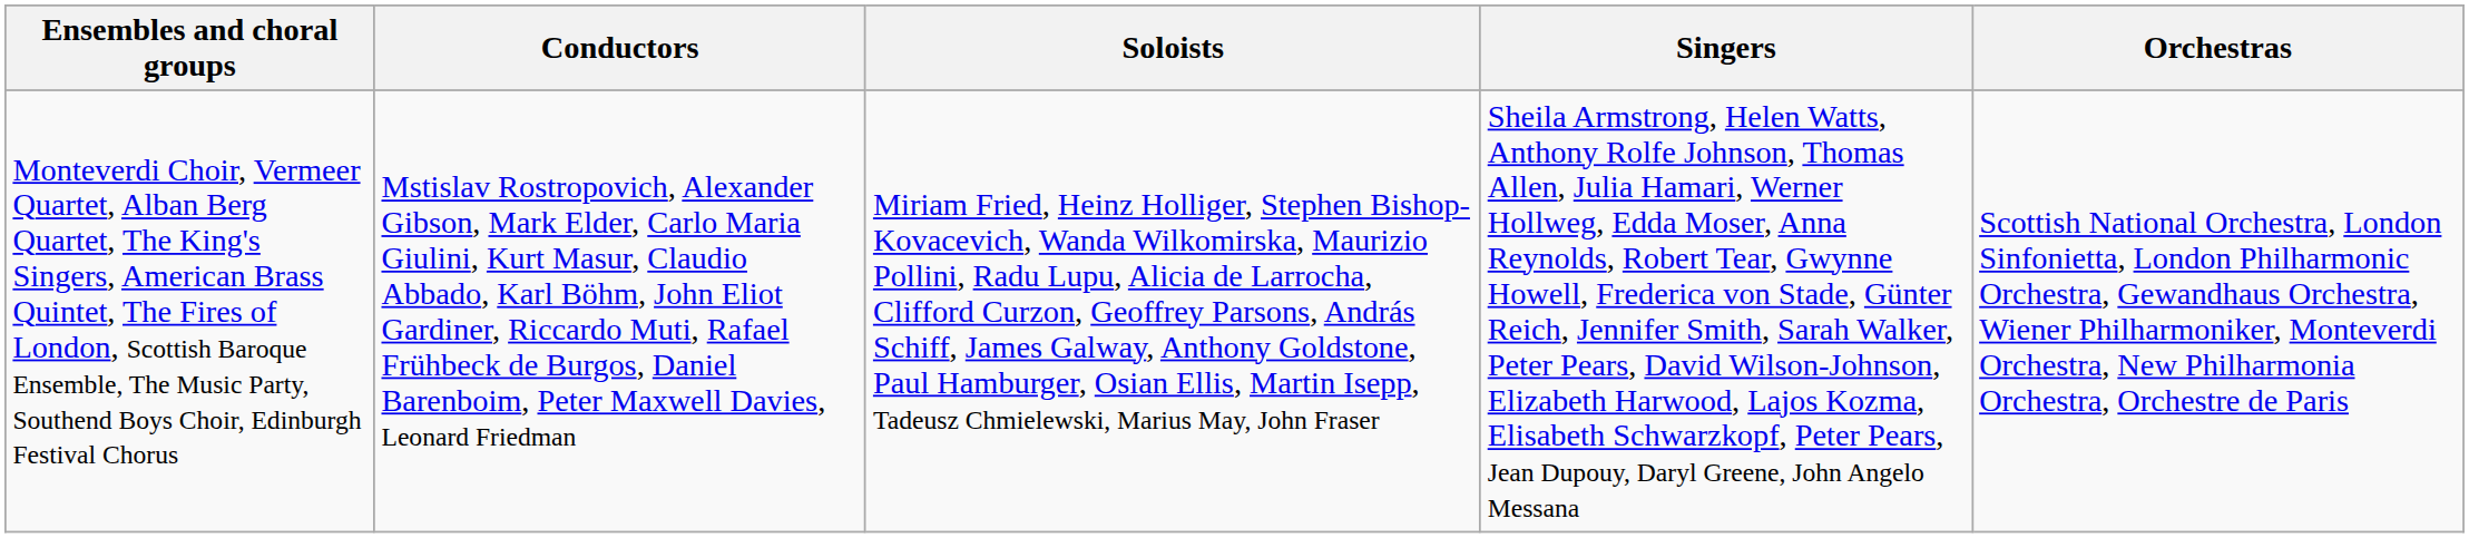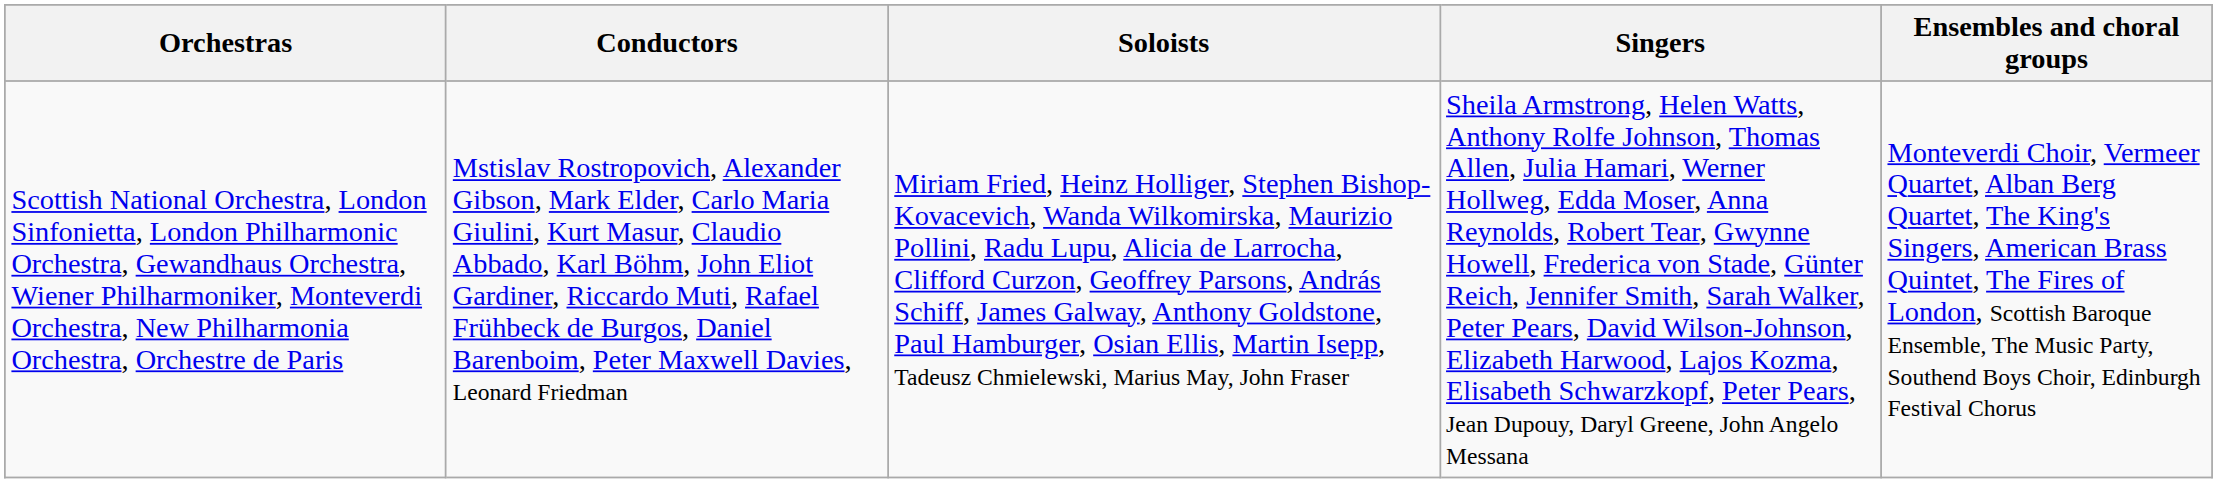columns swapped: Orchestras <-> Ensembles and choral groups
